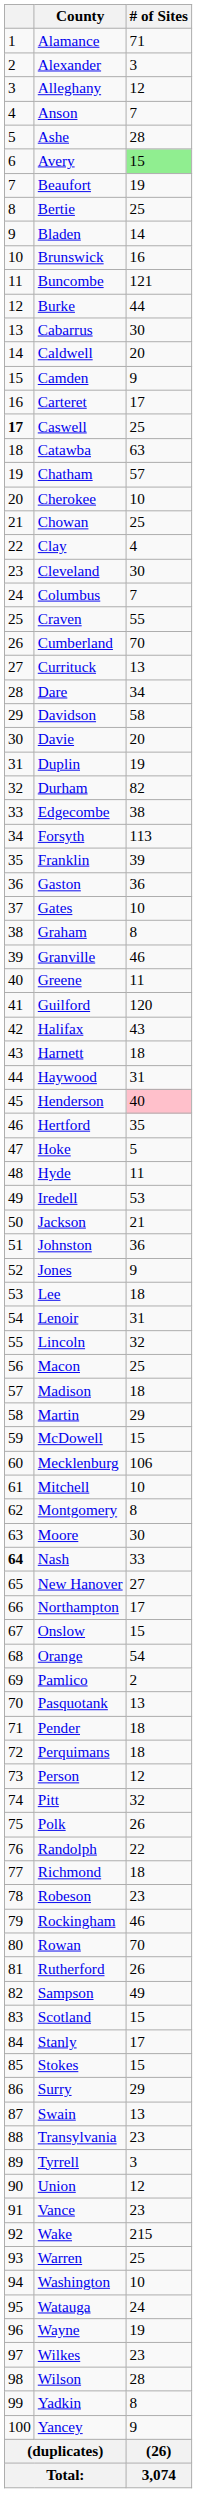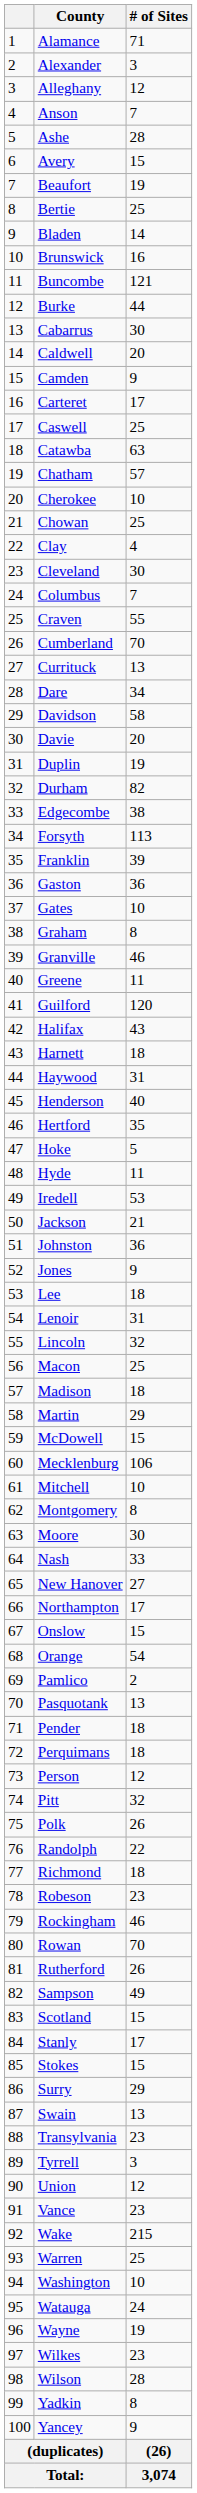Avery | # of Sites: lightgreen background -> no background
Caswell | column 1: bold -> normal
Henderson | # of Sites: pink background -> no background
Nash | column 1: bold -> normal
